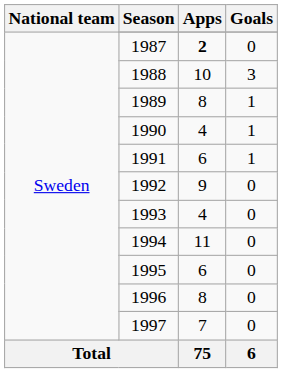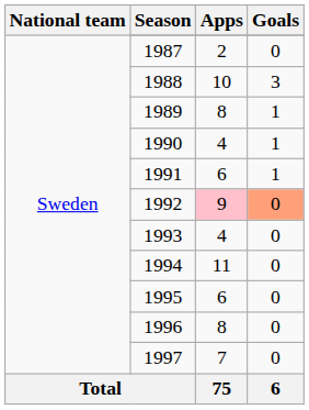1987 | Apps: bold -> normal
1992 | Apps: no background -> pink background
1992 | Goals: no background -> lightsalmon background
